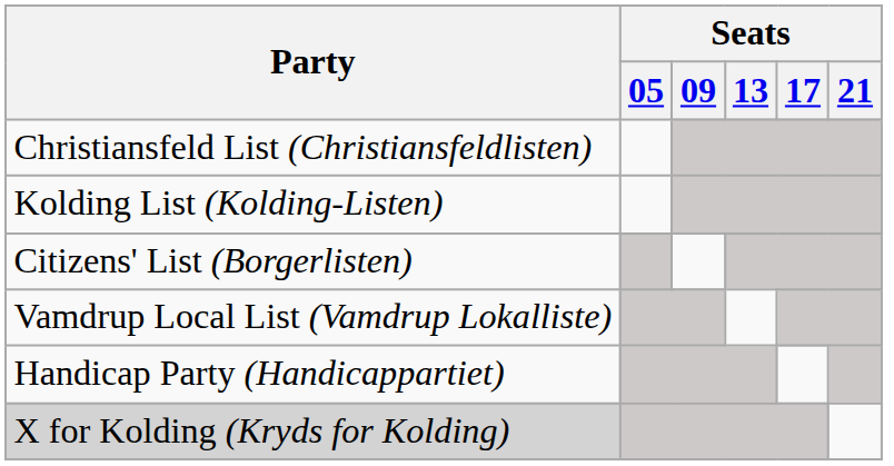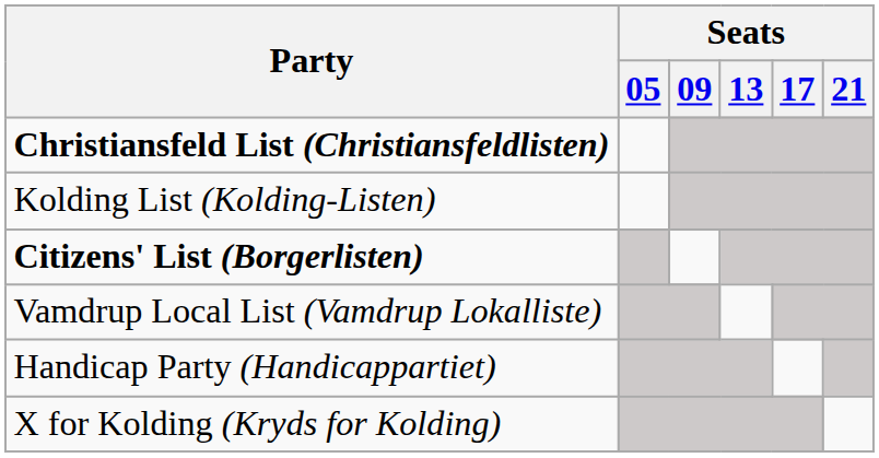Christiansfeld List (Christiansfeldlisten) | Party: normal -> bold
Citizens' List (Borgerlisten) | Party: normal -> bold
X for Kolding (Kryds for Kolding) | Party: lightgrey background -> no background
